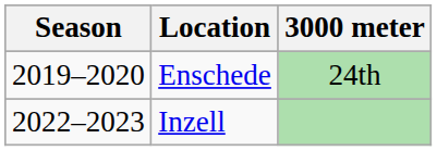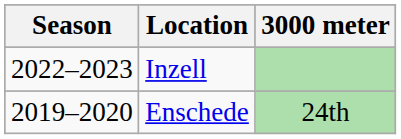rows swapped: Enschede <-> Inzell
